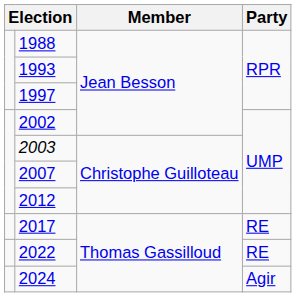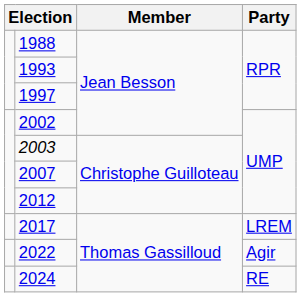2017 | Party: RE -> LREM
2022 | Party: RE -> Agir
2024 | Party: Agir -> RE
